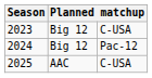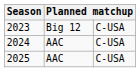2024 | column 2: Big 12 -> AAC
2024 | column 3: Pac-12 -> C-USA
